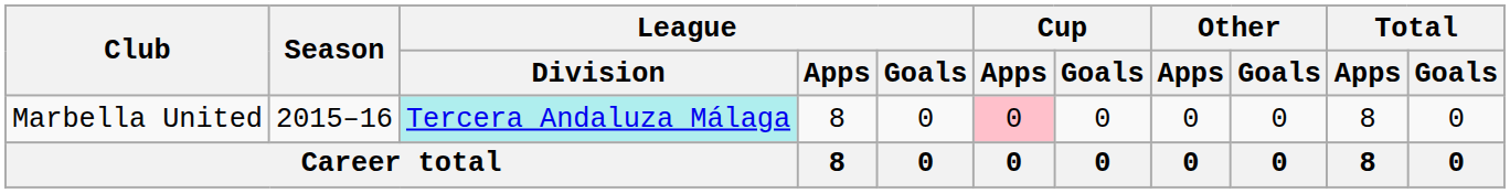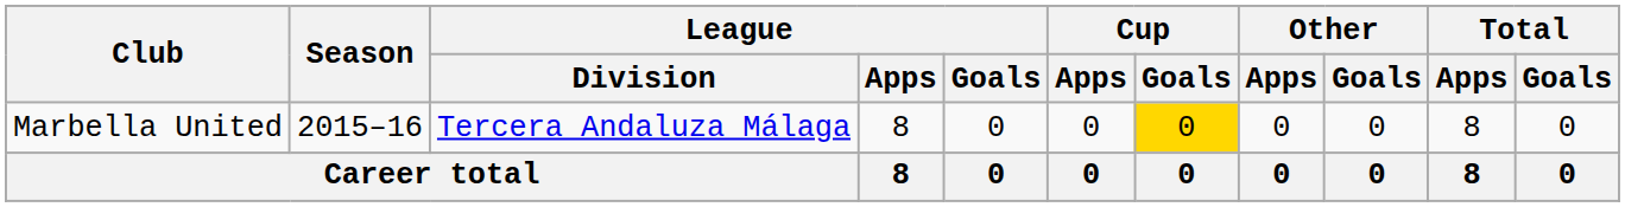Marbella United | League / Division: paleturquoise background -> no background
Marbella United | Cup / Apps: pink background -> no background
Marbella United | Cup / Goals: no background -> gold background
